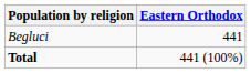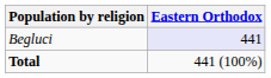Begluci | Eastern Orthodox: no background -> lavender background
